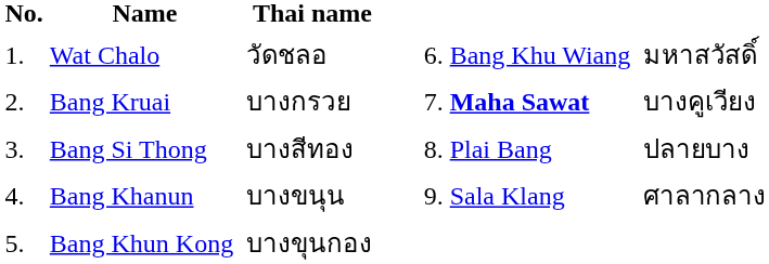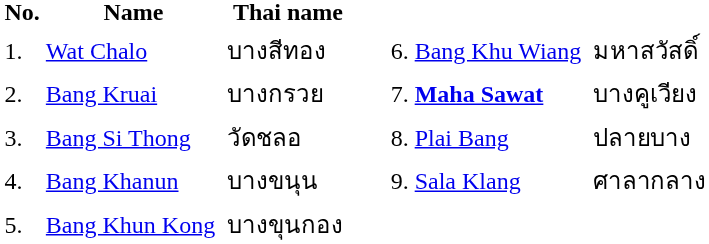Wat Chalo | Thai name: วัดชลอ -> บางสีทอง
Bang Si Thong | Thai name: บางสีทอง -> วัดชลอ
